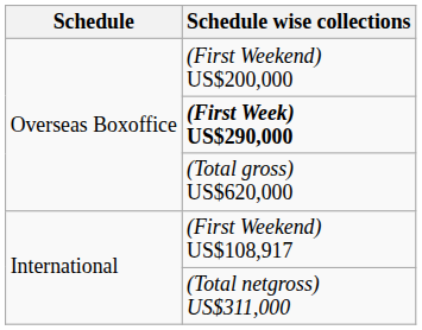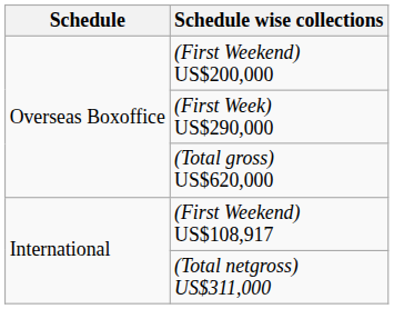(First Week) US$290,000 | Schedule wise collections: bold -> normal
